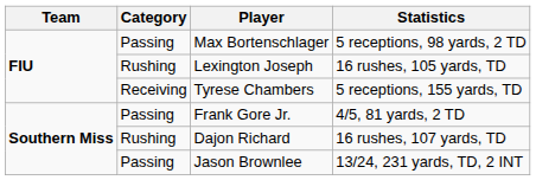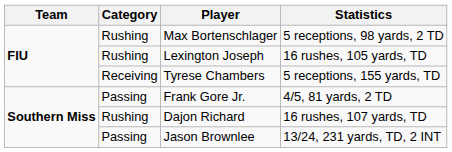Max Bortenschlager | Category: Passing -> Rushing
